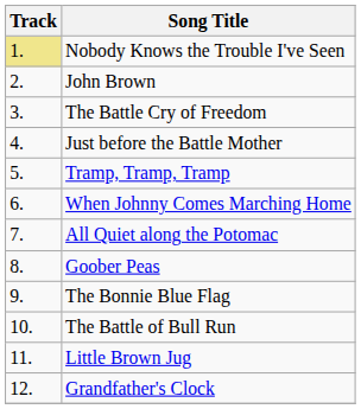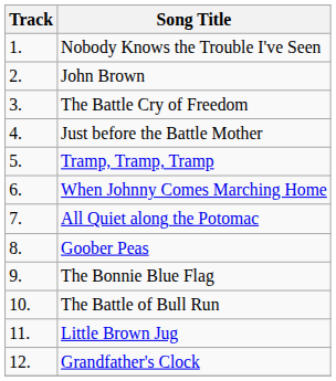Nobody Knows the Trouble I've Seen | Track: khaki background -> no background
